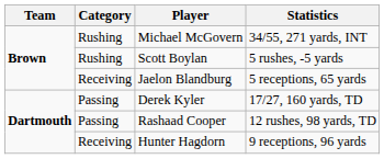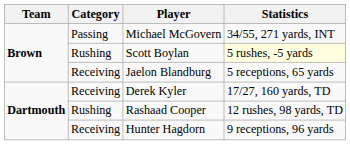Michael McGovern | Category: Rushing -> Passing
Scott Boylan | Statistics: no background -> lightyellow background
Derek Kyler | Category: Passing -> Receiving
Rashaad Cooper | Category: Passing -> Rushing
